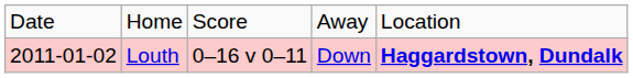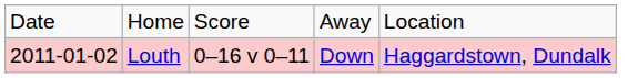Louth | column 5: bold -> normal
